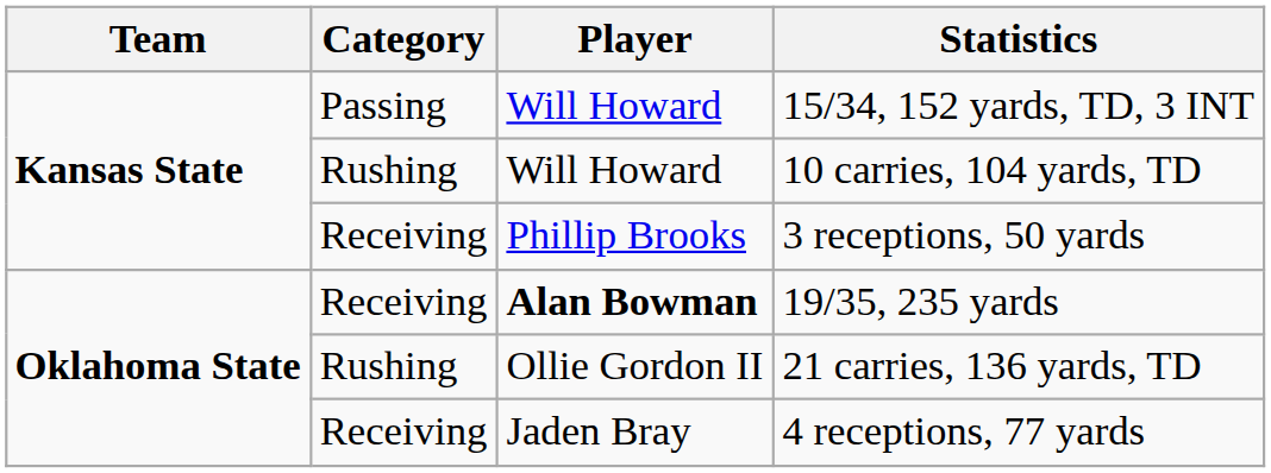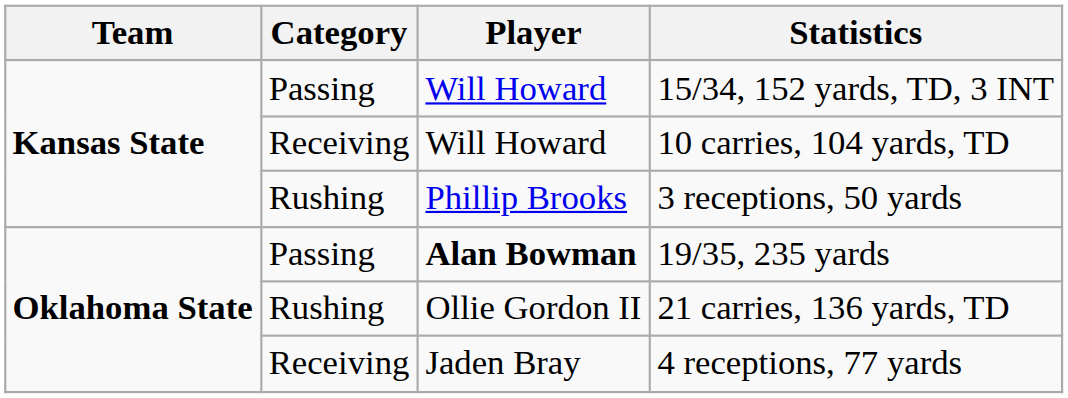10 carries, 104 yards, TD | Category: Rushing -> Receiving
3 receptions, 50 yards | Category: Receiving -> Rushing
19/35, 235 yards | Category: Receiving -> Passing
